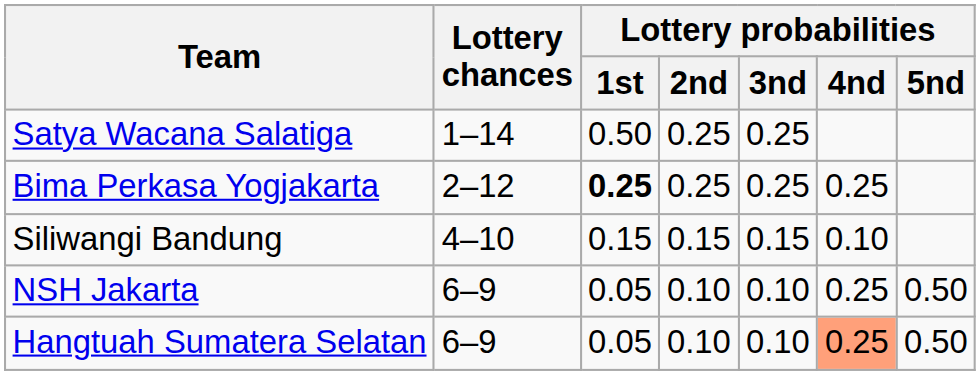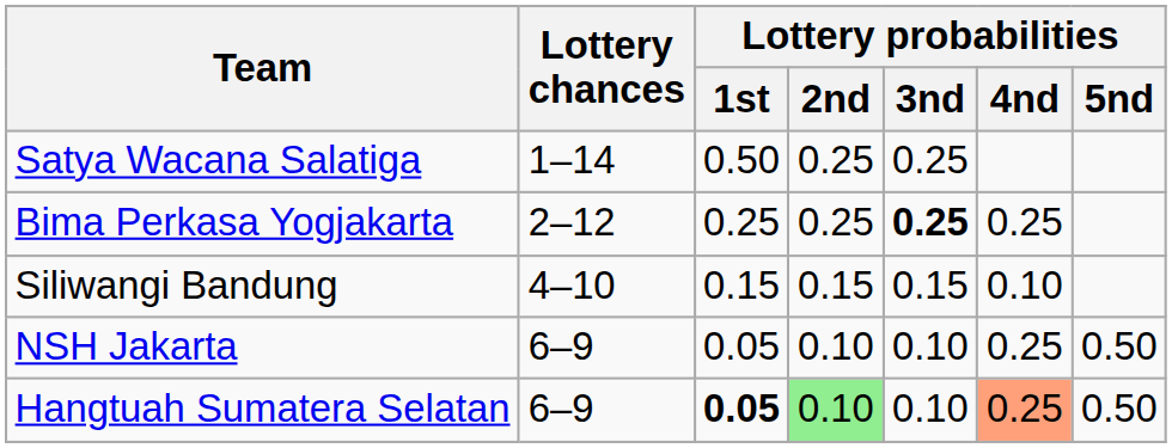Bima Perkasa Yogjakarta | Lottery probabilities / 1st: bold -> normal
Bima Perkasa Yogjakarta | Lottery probabilities / 3nd: normal -> bold
Hangtuah Sumatera Selatan | Lottery probabilities / 1st: normal -> bold
Hangtuah Sumatera Selatan | Lottery probabilities / 2nd: no background -> lightgreen background
